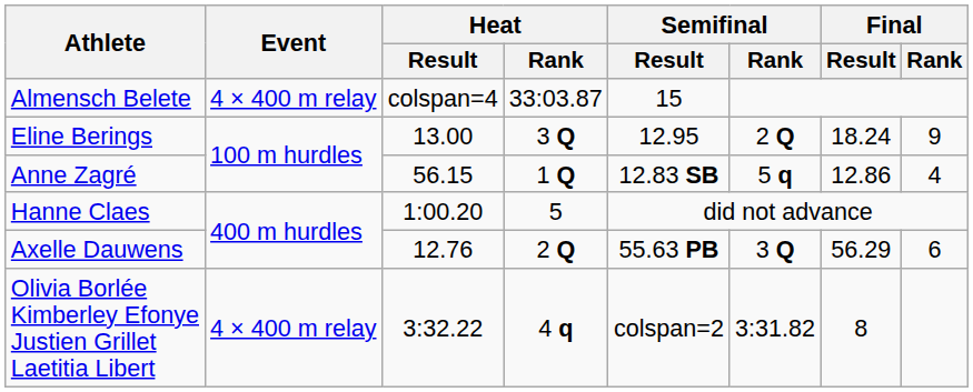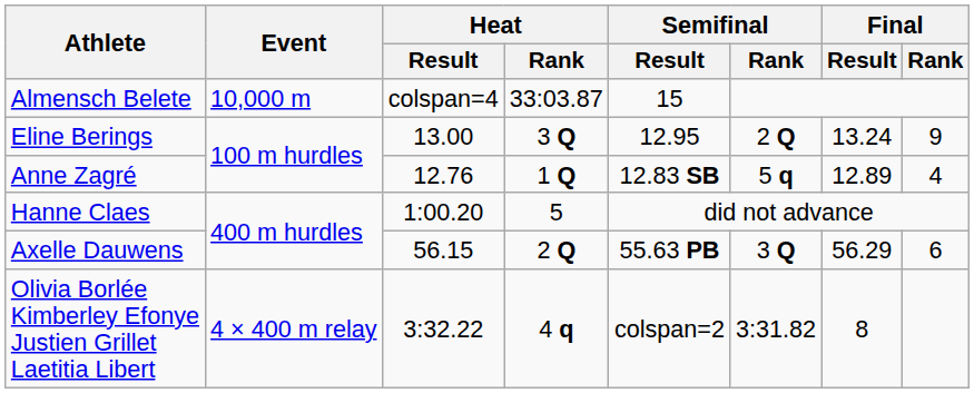Almensch Belete | Event: 4 × 400 m relay -> 10,000 m
Eline Berings | Final / Result: 18.24 -> 13.24
Anne Zagré | Heat / Result: 56.15 -> 12.76
Anne Zagré | Final / Result: 12.86 -> 12.89
Axelle Dauwens | Heat / Result: 12.76 -> 56.15
